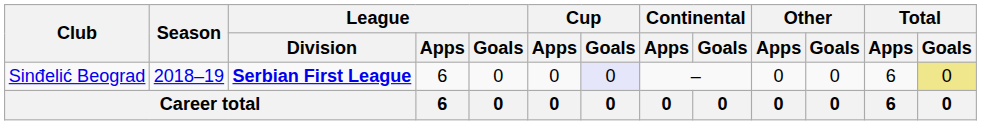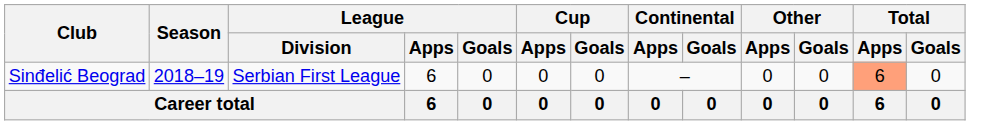Sinđelić Beograd | League / Division: bold -> normal
Sinđelić Beograd | Cup / Goals: lavender background -> no background
Sinđelić Beograd | Total / Apps: no background -> lightsalmon background
Sinđelić Beograd | Total / Goals: khaki background -> no background
